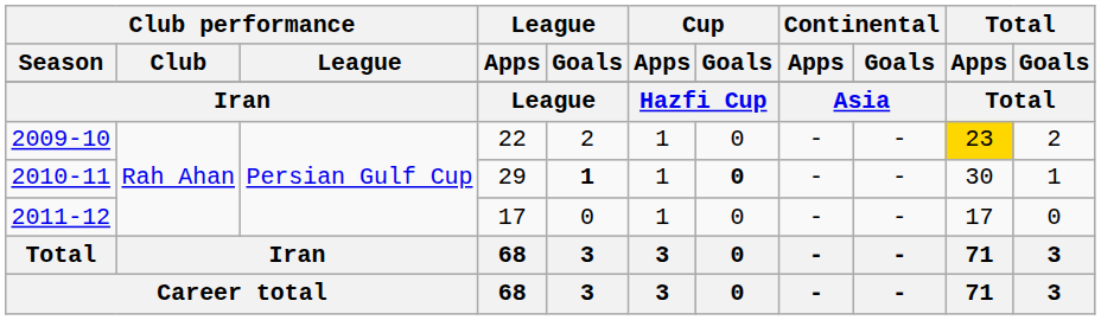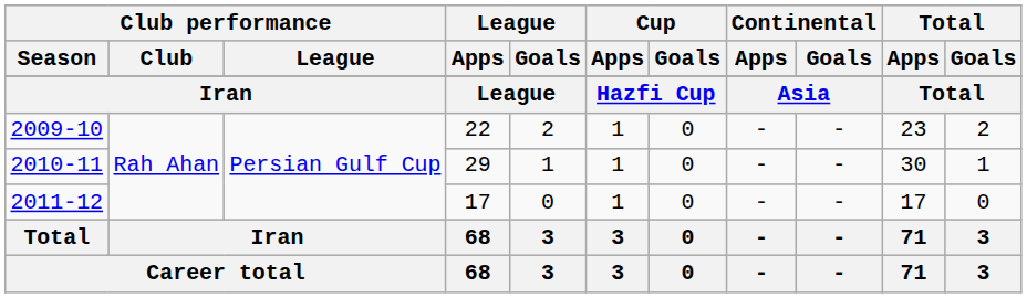2009-10 | Total / Apps: gold background -> no background
2010-11 | League / Goals: bold -> normal
2010-11 | Cup / Goals: bold -> normal
